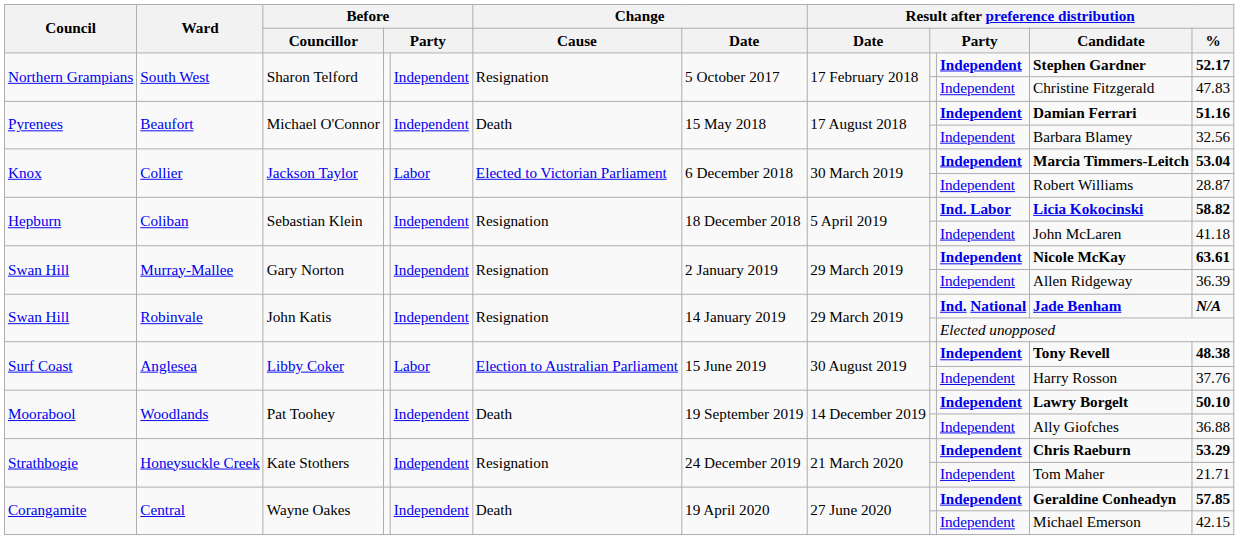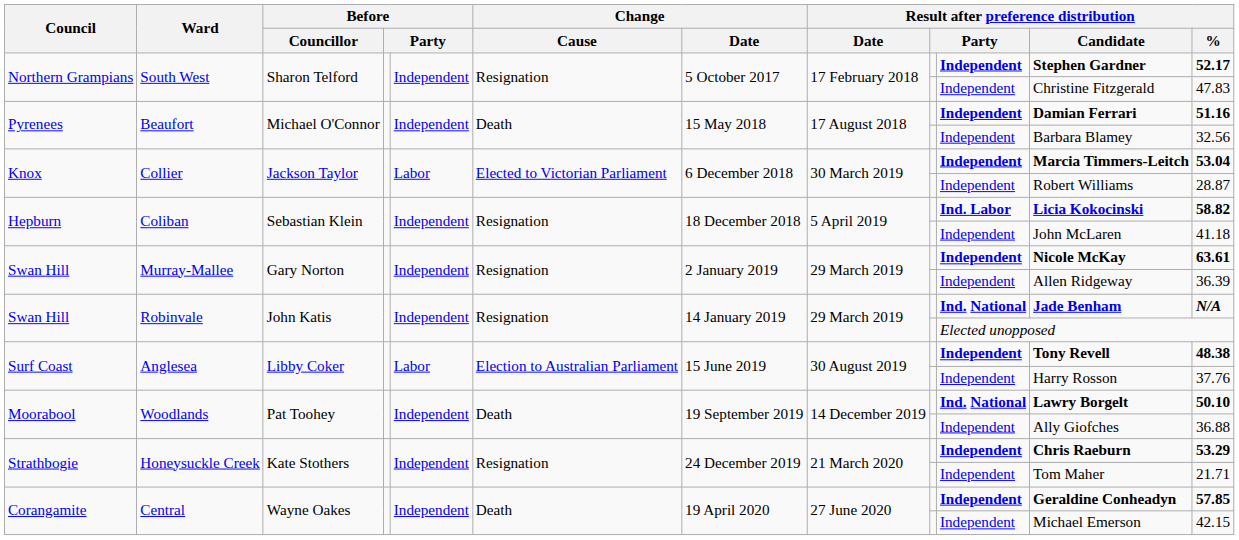row 17 | column 10: Independent -> Ind. National
